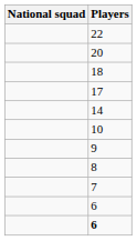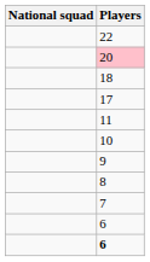row 3 | Players: no background -> pink background
row 6 | Players: 14 -> 11
